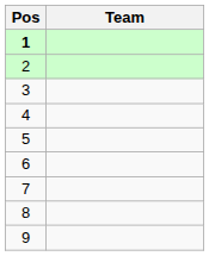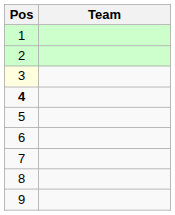1 | Pos: bold -> normal
3 | Pos: no background -> lightyellow background
4 | Pos: normal -> bold
